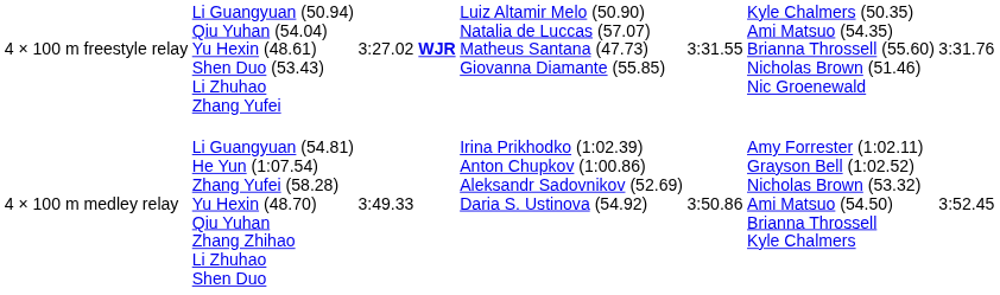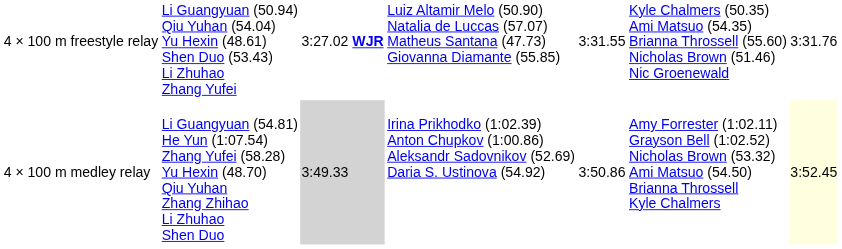4 × 100 m medley relay | column 3: no background -> lightgrey background
4 × 100 m medley relay | column 7: no background -> lightyellow background
